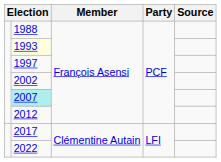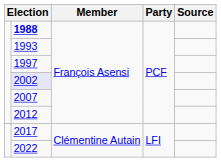1988 | column 2: normal -> bold
1993 | column 2: lightyellow background -> no background
2002 | column 2: no background -> lavender background
2007 | column 2: paleturquoise background -> no background
